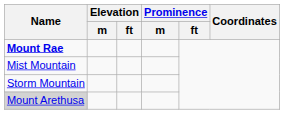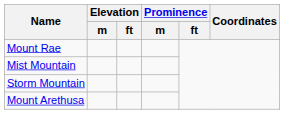Mount Rae | Name: bold -> normal
Mount Arethusa | Name: lightgrey background -> no background
